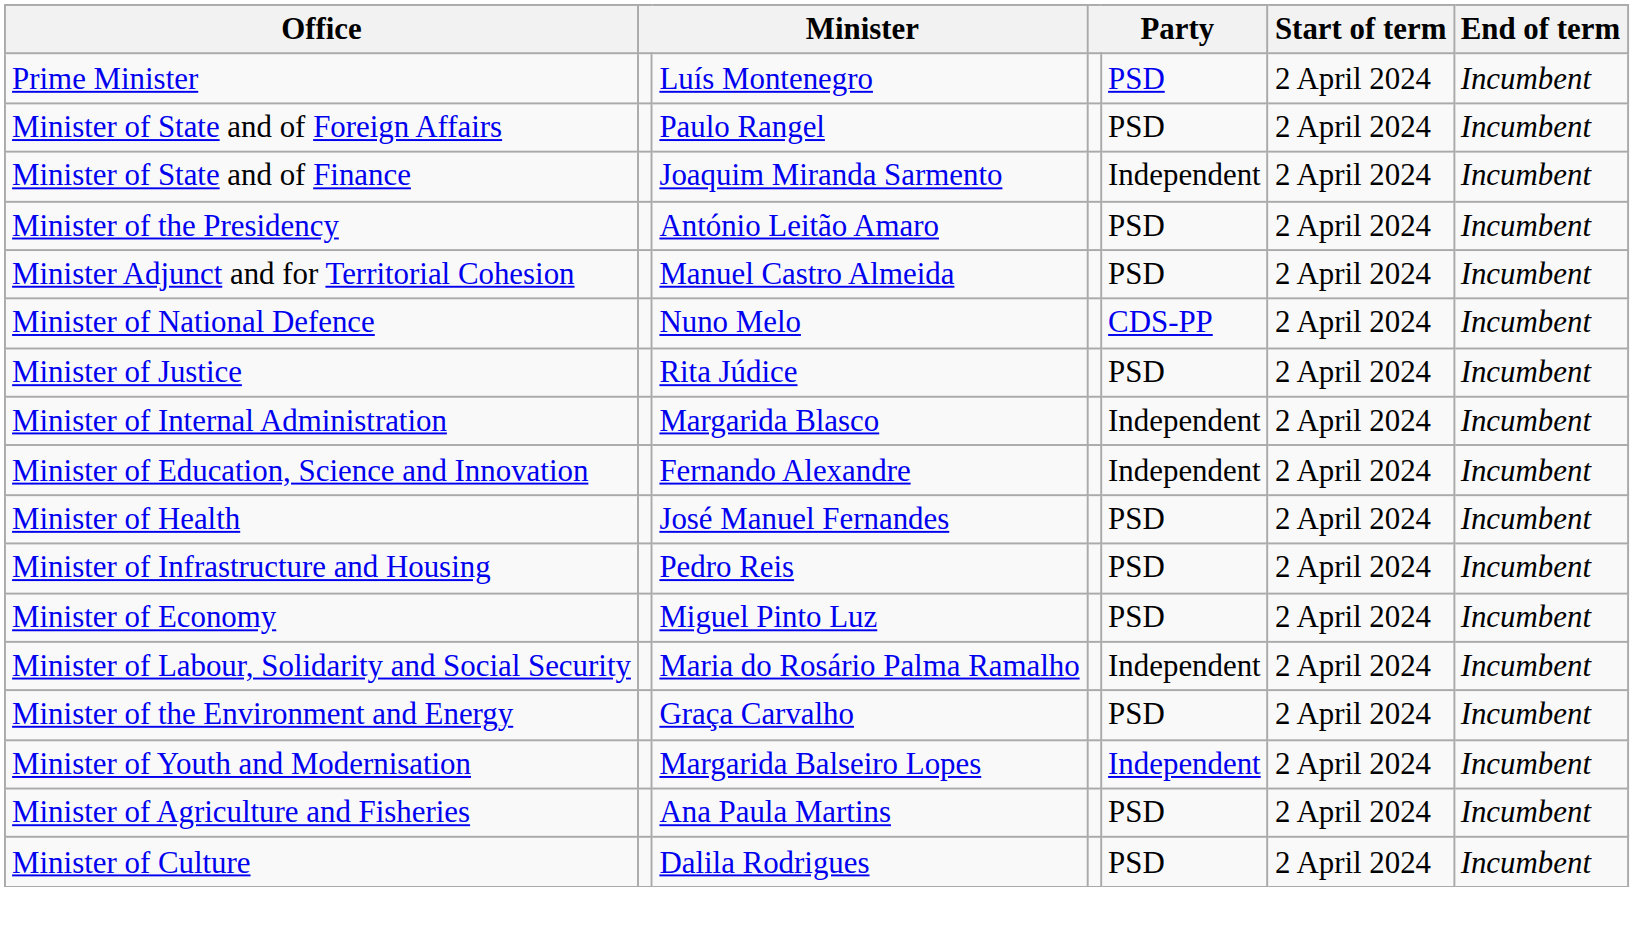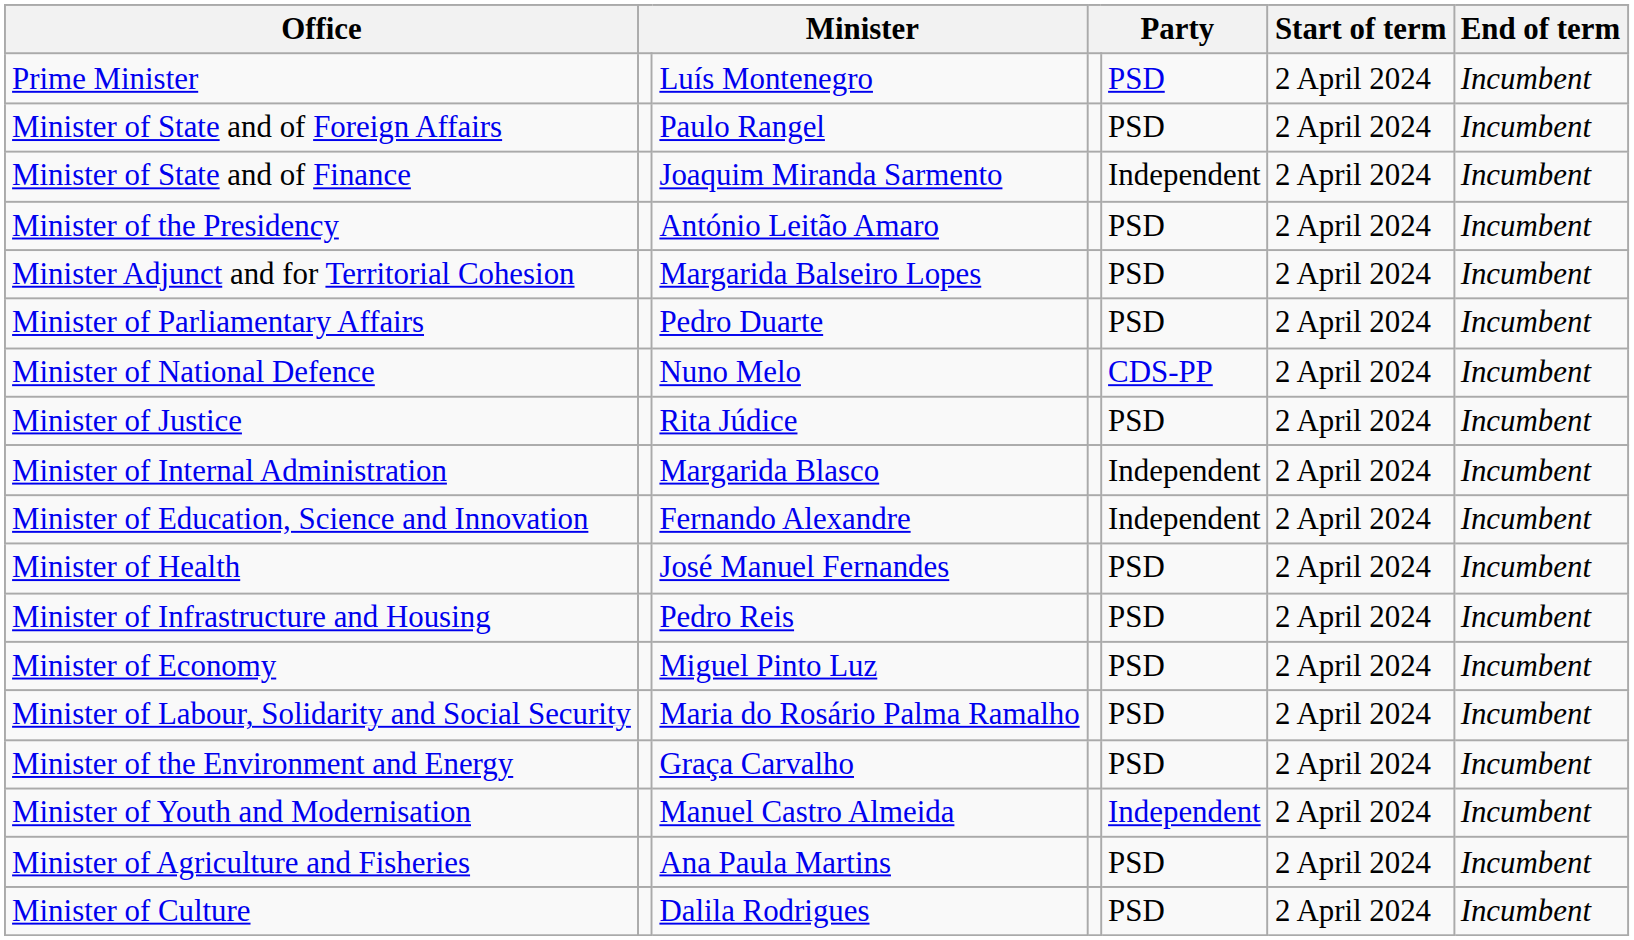Minister Adjunct and for Territorial Cohesion | column 3: Manuel Castro Almeida -> Margarida Balseiro Lopes
+ row: Minister of Parliamentary Affairs | Pedro Duarte | PSD | 2 April 2024 | Incumbent
Minister of Labour, Solidarity and Social Security | column 5: Independent -> PSD
Minister of Youth and Modernisation | column 3: Margarida Balseiro Lopes -> Manuel Castro Almeida
